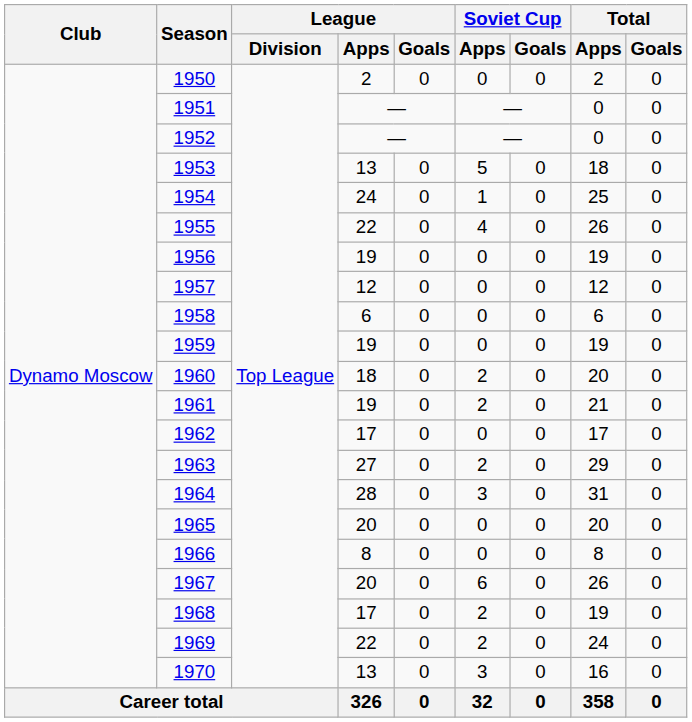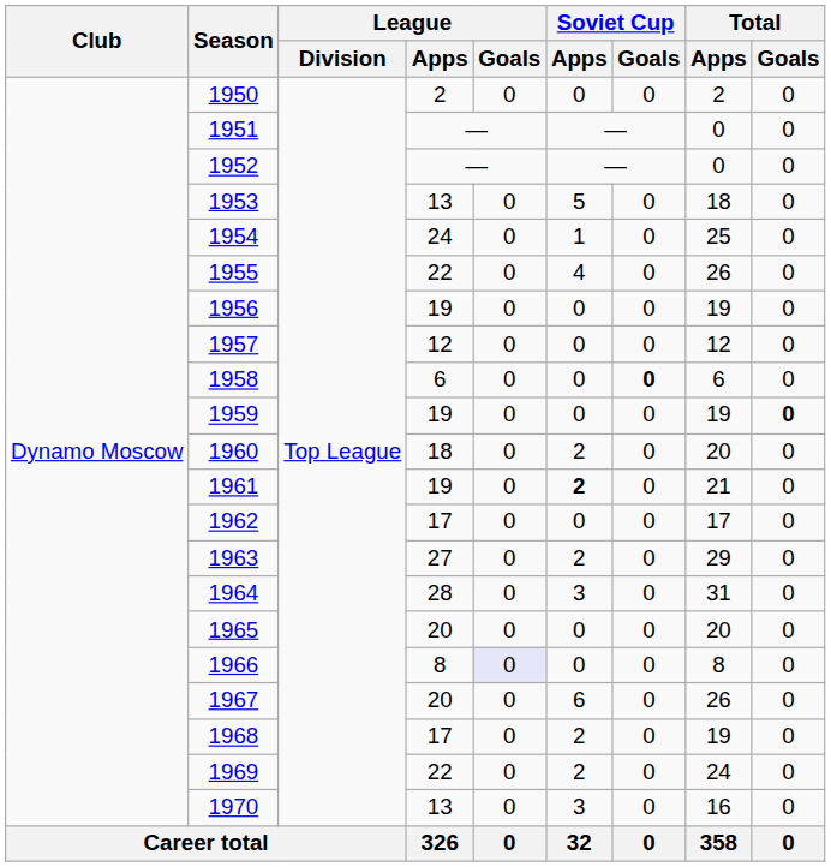1958 | Soviet Cup / Goals: normal -> bold
1959 | Total / Goals: normal -> bold
1961 | Soviet Cup / Apps: normal -> bold
1966 | League / Goals: no background -> lavender background
